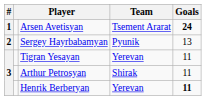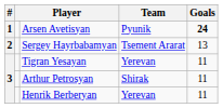Arsen Avetisyan | Team: Tsement Ararat -> Pyunik
Sergey Hayrbabamyan | Team: Pyunik -> Tsement Ararat
Henrik Berberyan | Goals: bold -> normal
